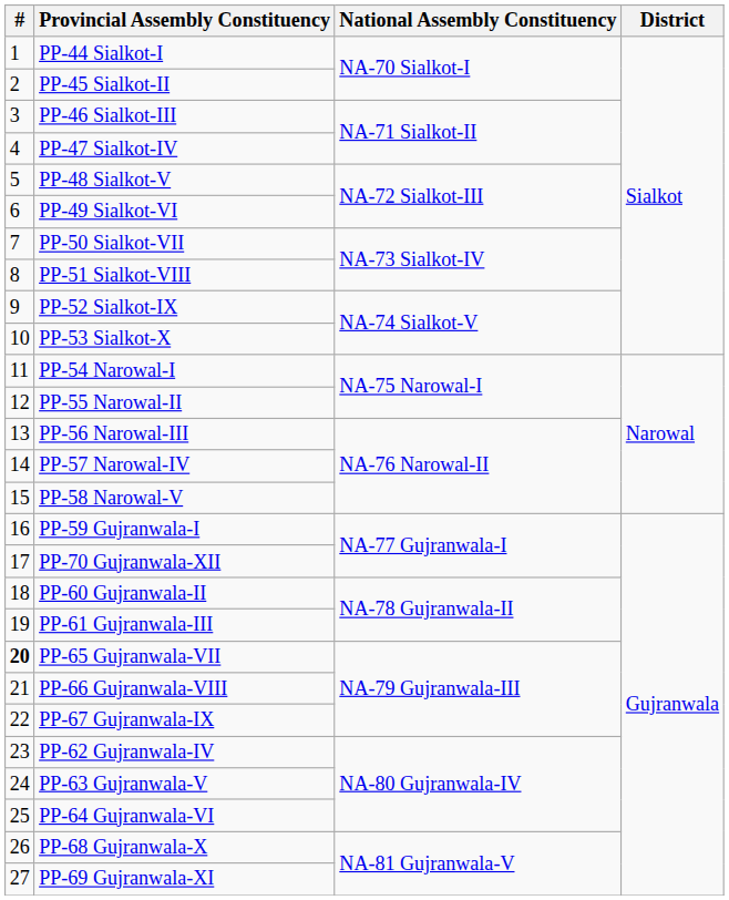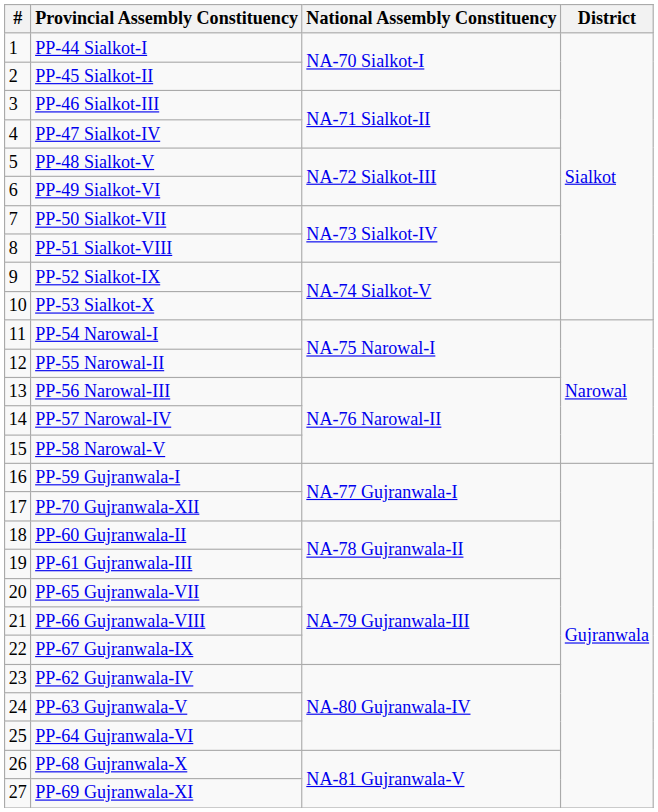PP-65 Gujranwala-VII | #: bold -> normal
